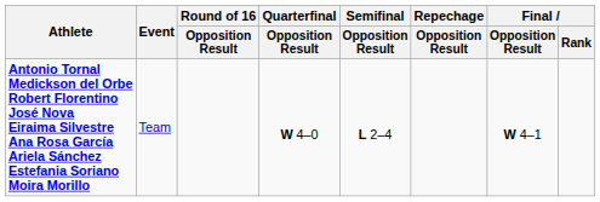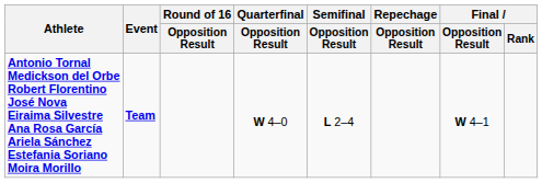row 3 | Event: normal -> bold
